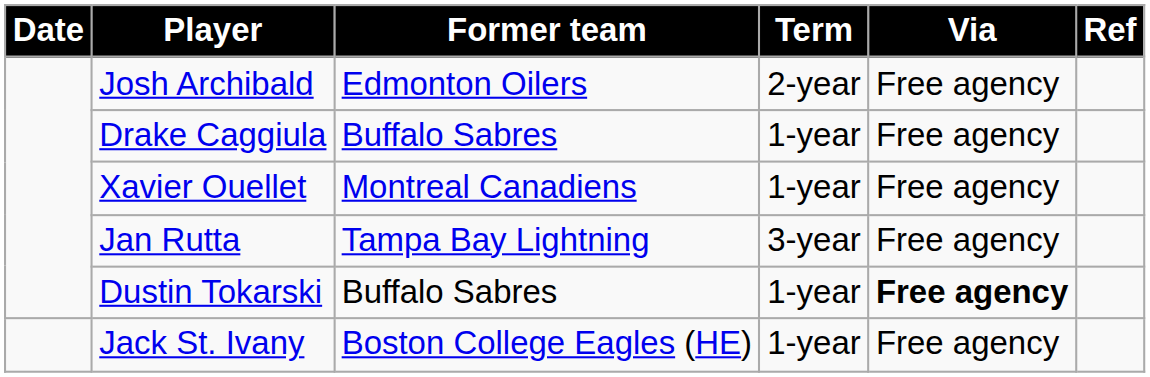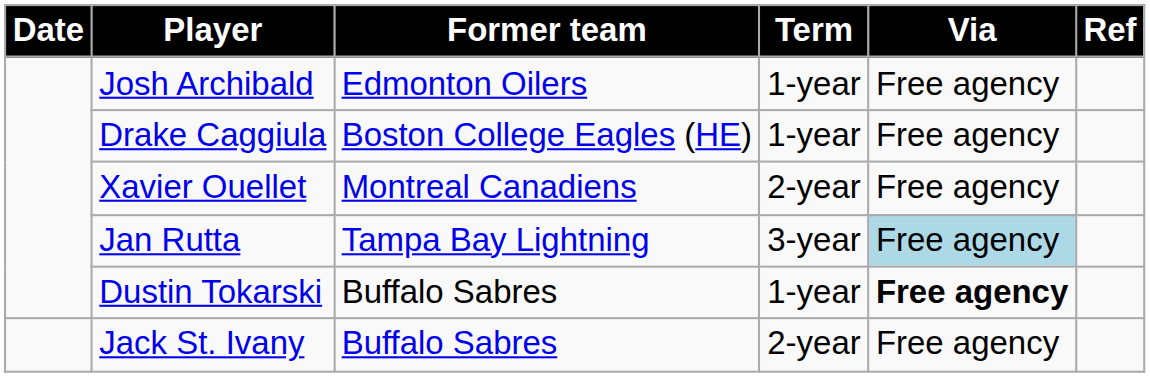Josh Archibald | Term: 2-year -> 1-year
Drake Caggiula | Former team: Buffalo Sabres -> Boston College Eagles (HE)
Xavier Ouellet | Term: 1-year -> 2-year
Jan Rutta | Via: no background -> lightblue background
Jack St. Ivany | Former team: Boston College Eagles (HE) -> Buffalo Sabres
Jack St. Ivany | Term: 1-year -> 2-year
